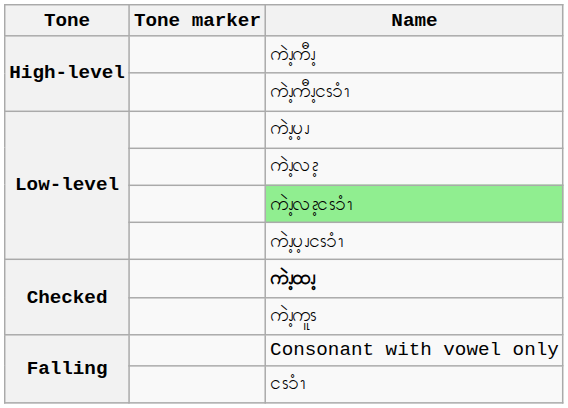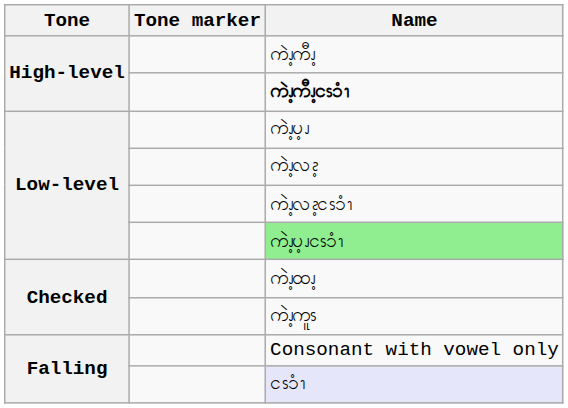ကဲၪ့ကီၪ့ငၭၥံၫ | Name: normal -> bold
ကဲၪ့လၩ့ငၭၥံၫ | Name: lightgreen background -> no background
ကဲၪ့ပ့ၪငၭၥံၫ | Name: no background -> lightgreen background
ကဲၪ့ထၪ့ | Name: bold -> normal
ငၭၥံၫ | Name: no background -> lavender background
